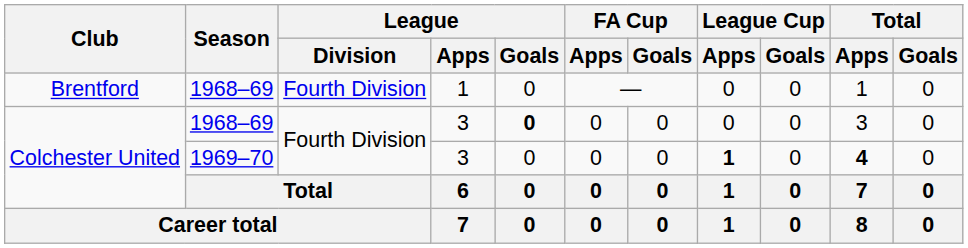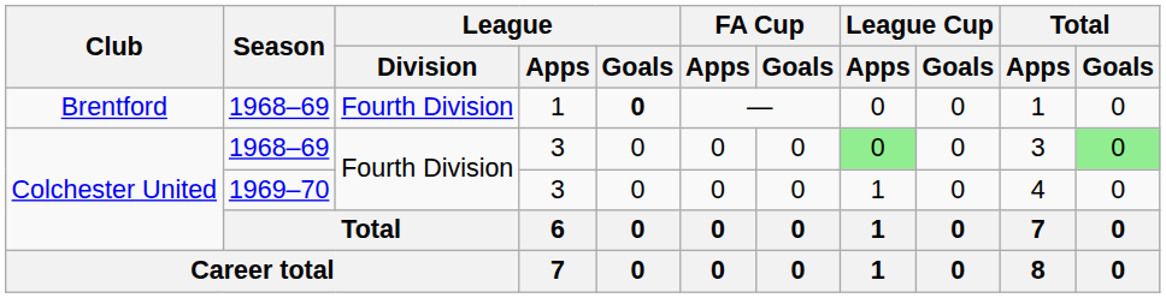Brentford | League / Goals: normal -> bold
Colchester United / 1968–69 | League / Goals: bold -> normal
Colchester United / 1968–69 | League Cup / Apps: no background -> lightgreen background
Colchester United / 1968–69 | Total / Goals: no background -> lightgreen background
Colchester United / 1969–70 | League Cup / Apps: bold -> normal
Colchester United / 1969–70 | Total / Apps: bold -> normal
